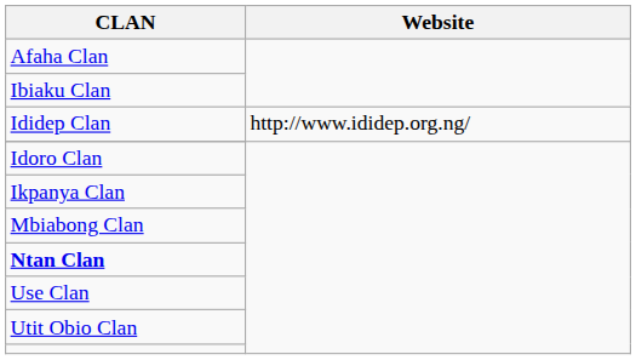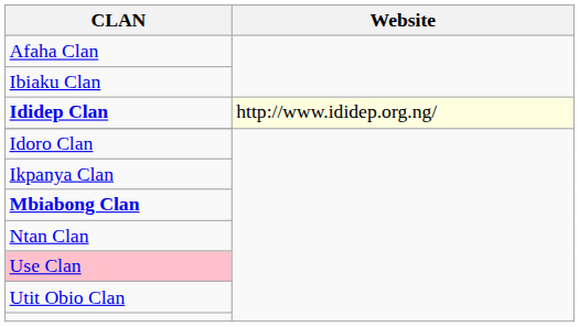row 4 | CLAN: normal -> bold
row 4 | Website: no background -> lightyellow background
row 7 | CLAN: normal -> bold
row 8 | CLAN: bold -> normal
row 9 | CLAN: no background -> pink background
